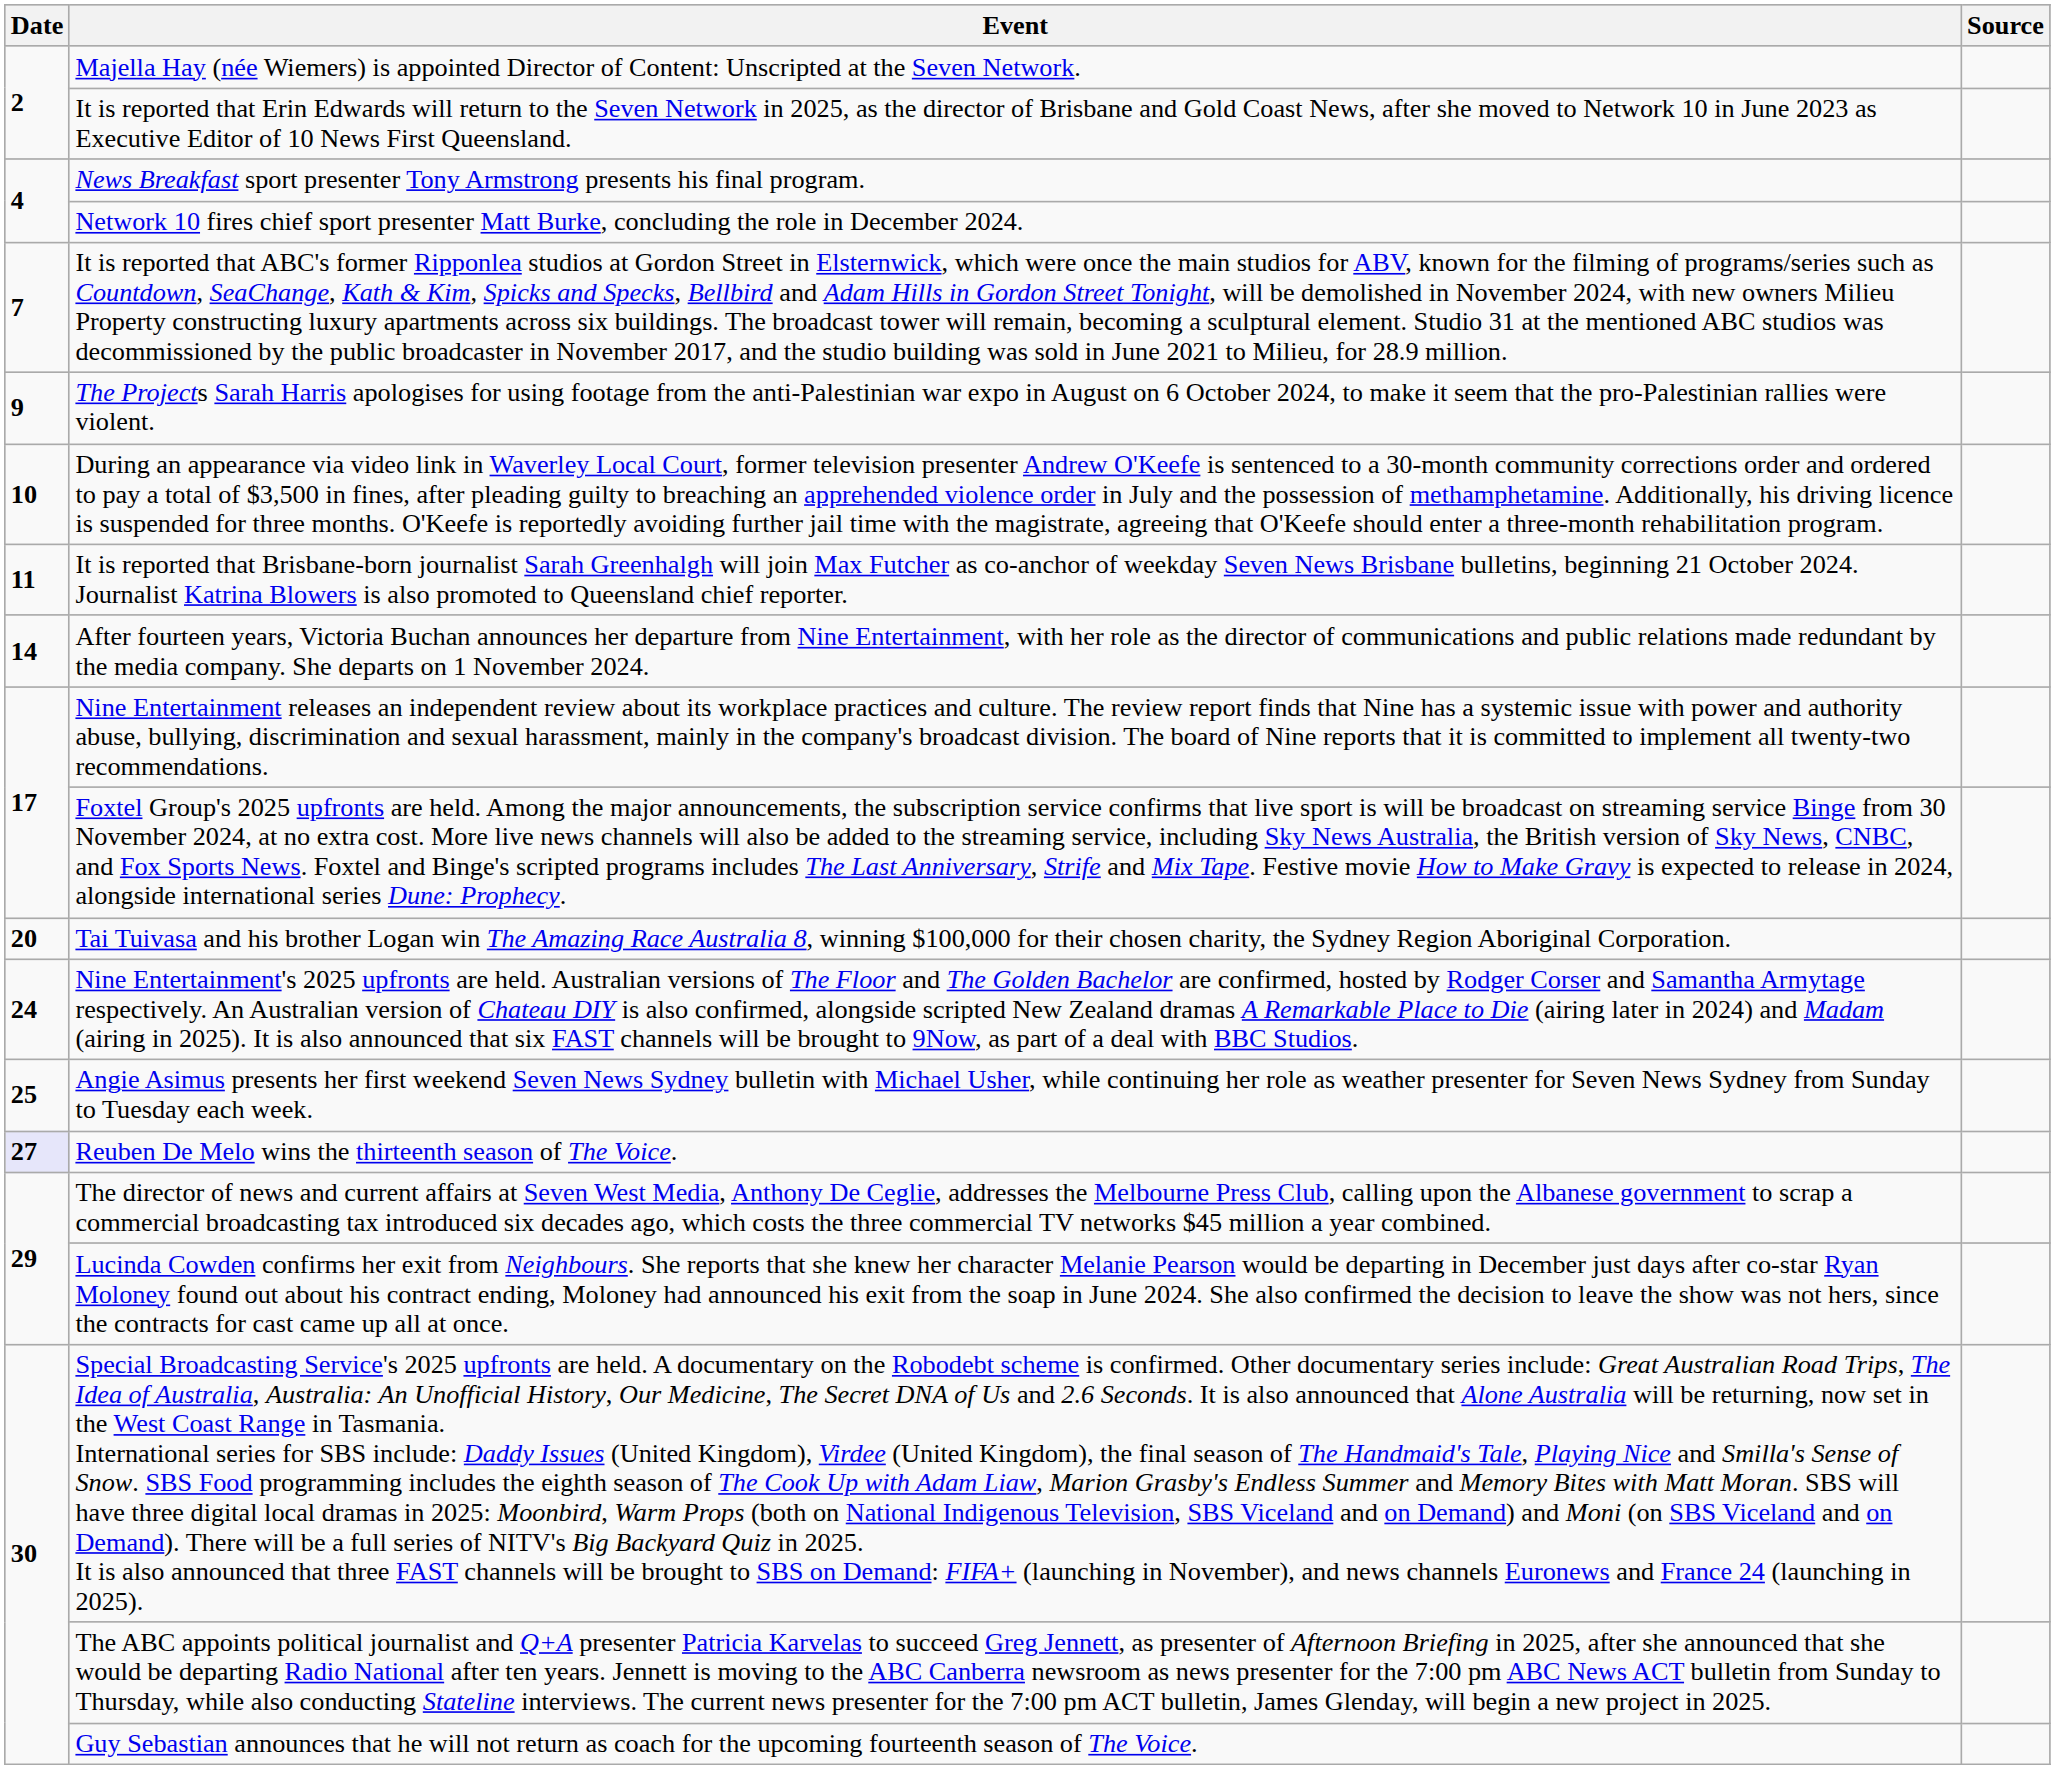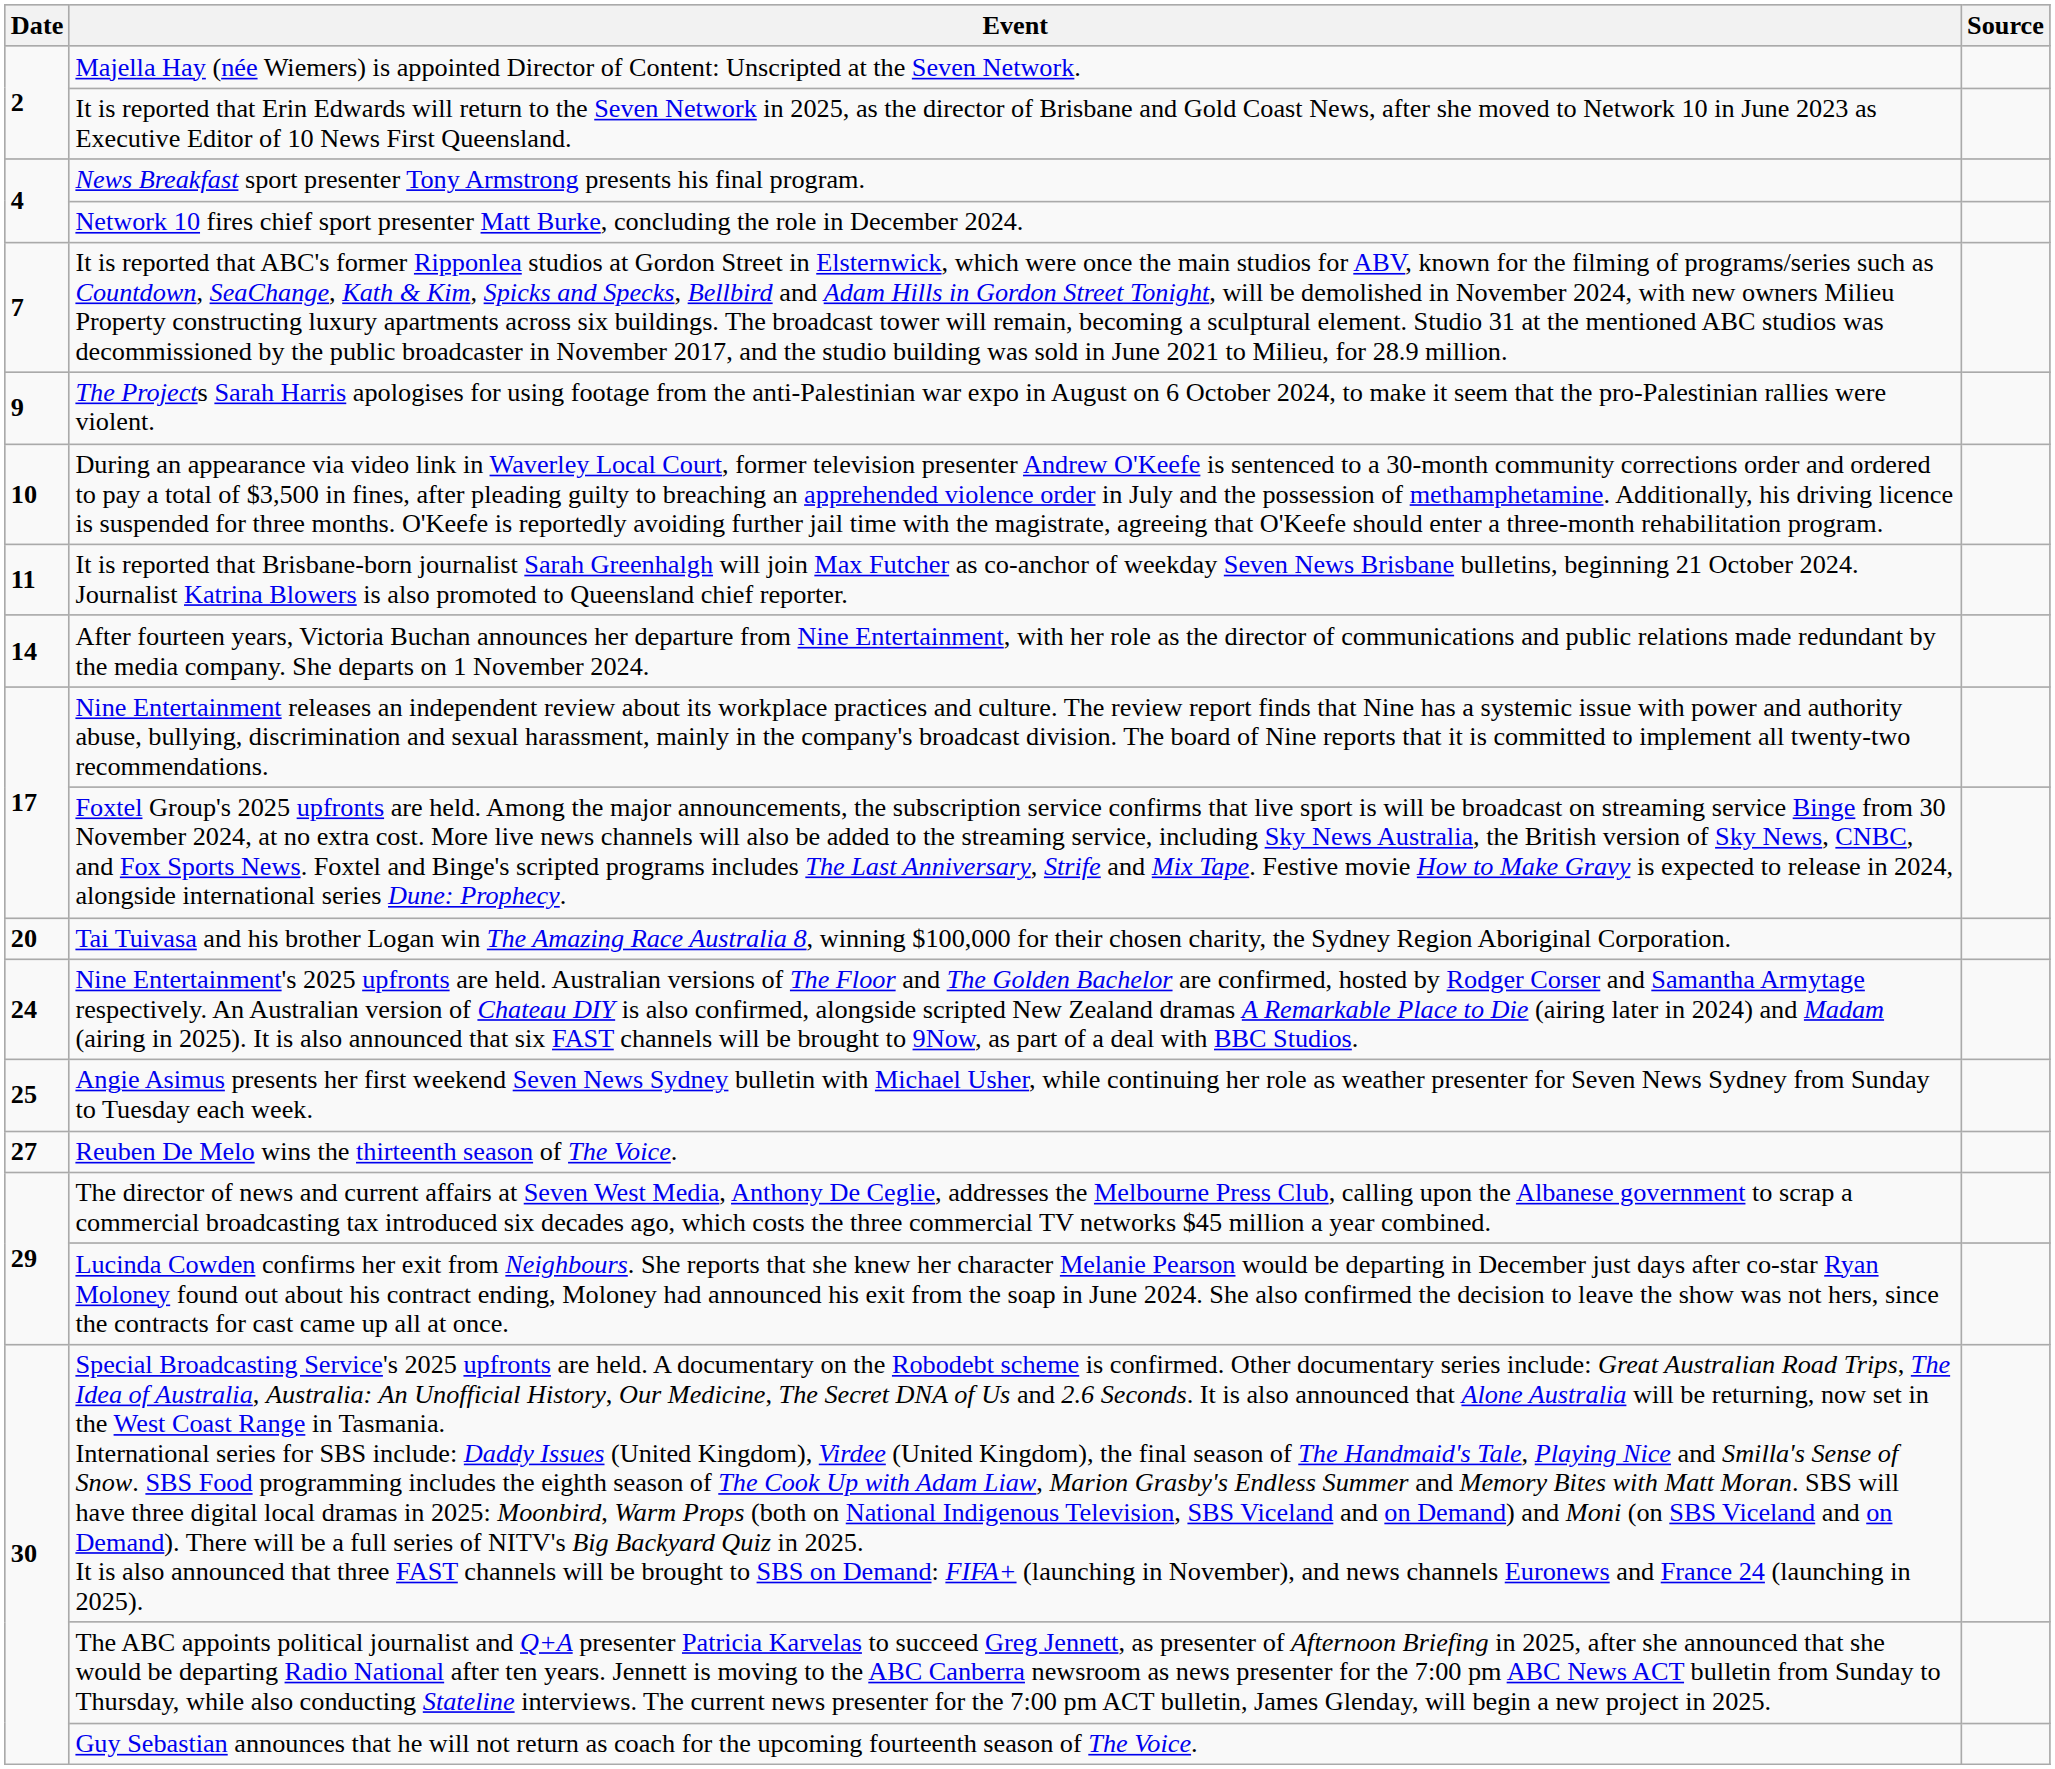Reuben De Melo wins the thirteenth season of The Voice. | Date: lavender background -> no background
